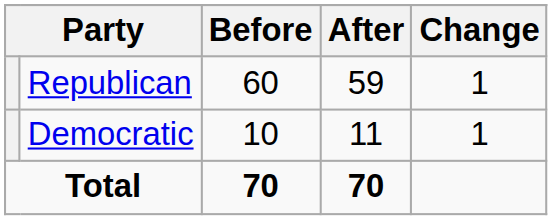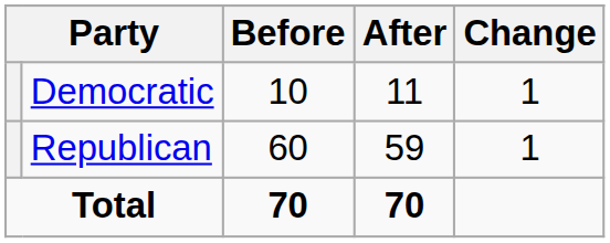rows swapped: Republican <-> Democratic
